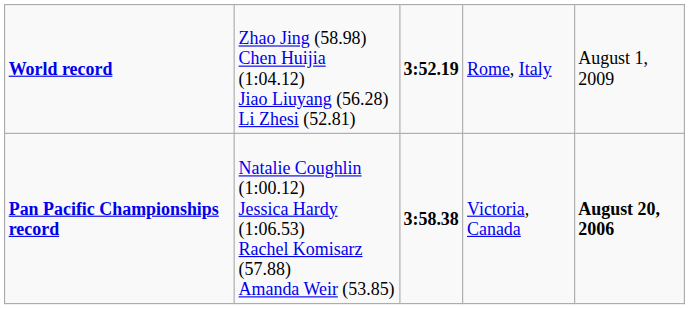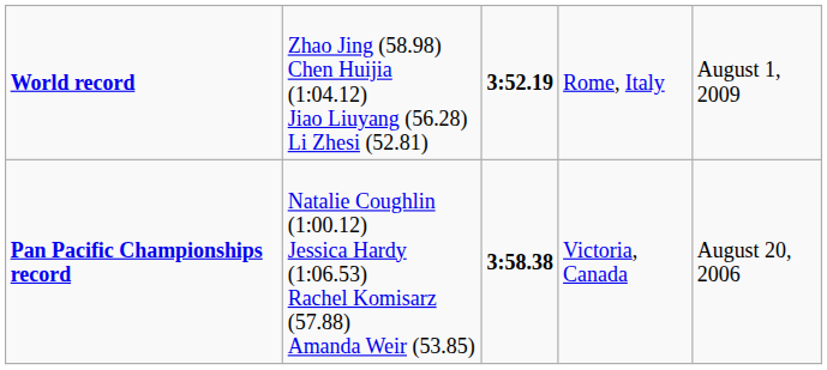Pan Pacific Championships record | column 5: bold -> normal
